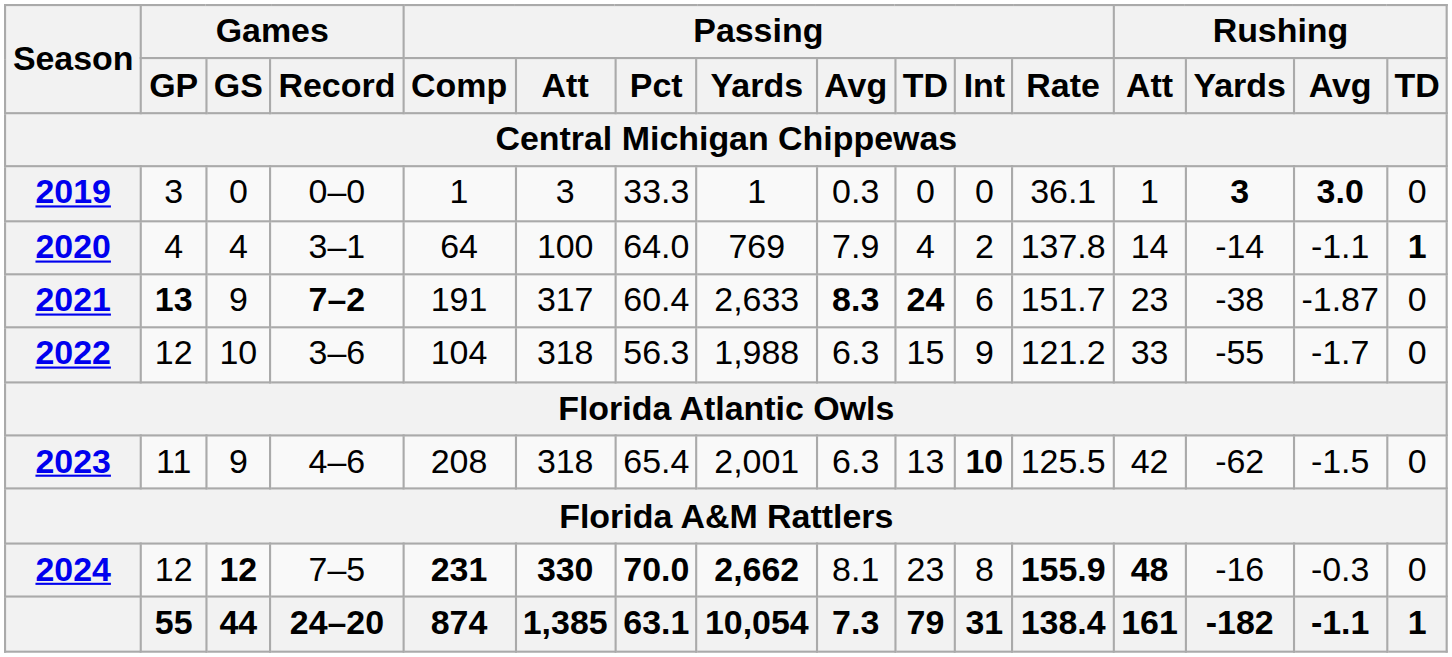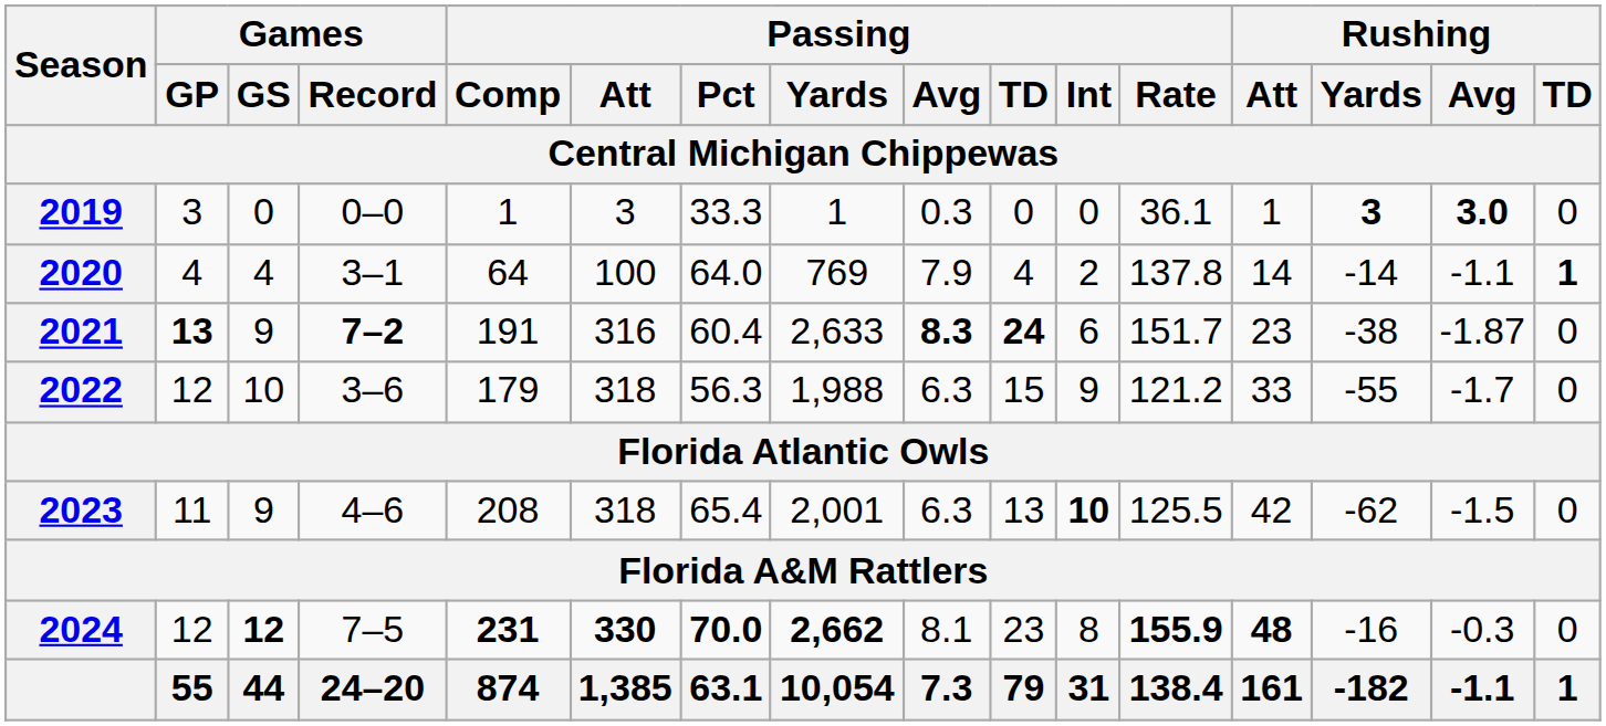2021 | Passing / Att: 317 -> 316
2022 | Passing / Comp: 104 -> 179
